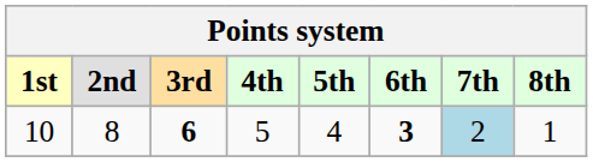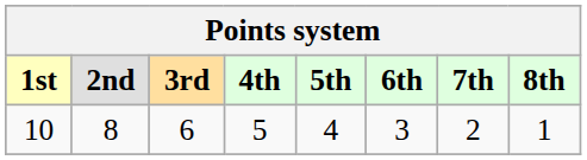10 | 3rd: bold -> normal
10 | 6th: bold -> normal
10 | 7th: lightblue background -> no background
